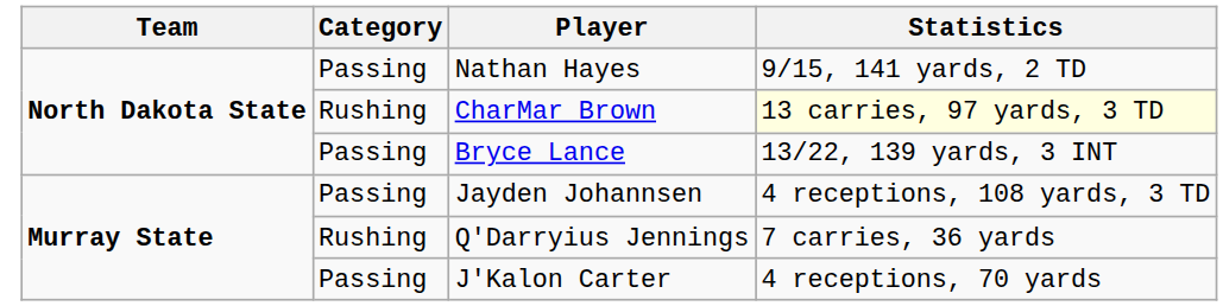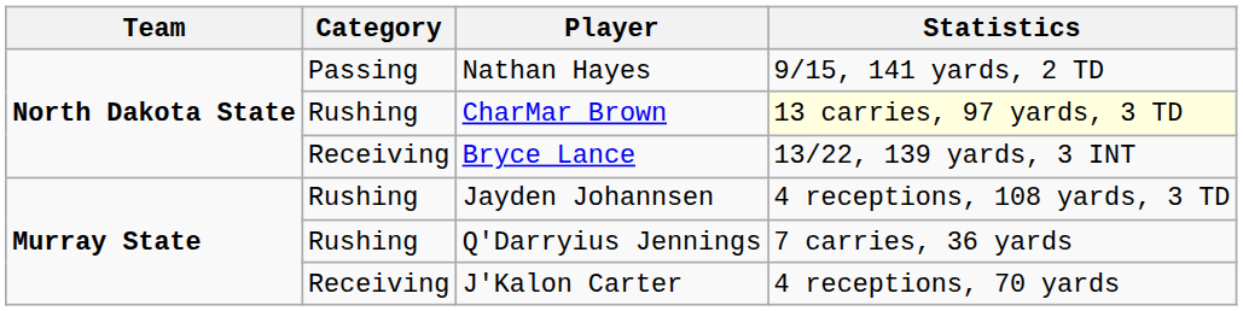Bryce Lance | Category: Passing -> Receiving
Jayden Johannsen | Category: Passing -> Rushing
J'Kalon Carter | Category: Passing -> Receiving
